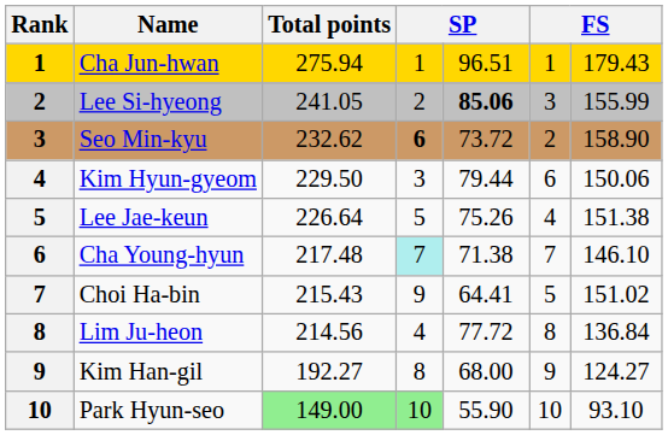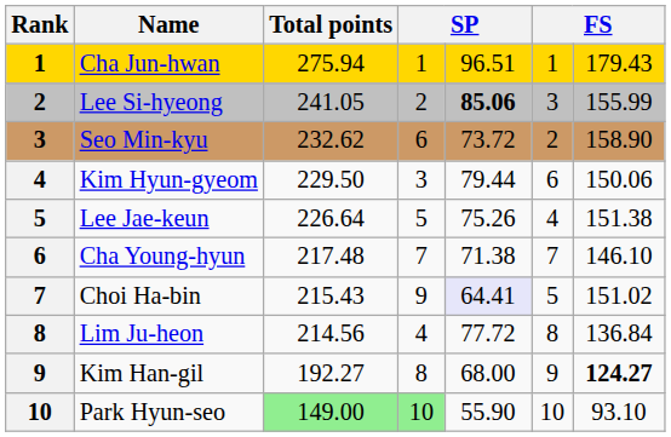Seo Min-kyu | column 4: bold -> normal
Cha Young-hyun | column 4: paleturquoise background -> no background
Choi Ha-bin | column 5: no background -> lavender background
Kim Han-gil | column 7: normal -> bold
